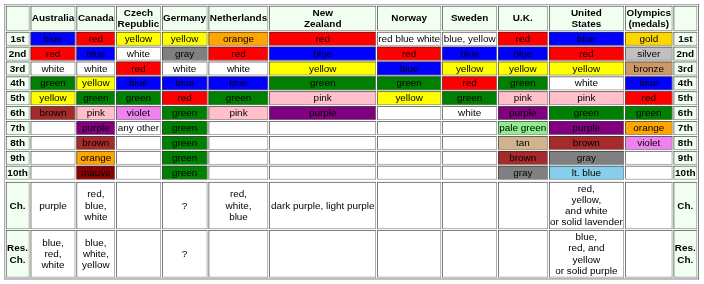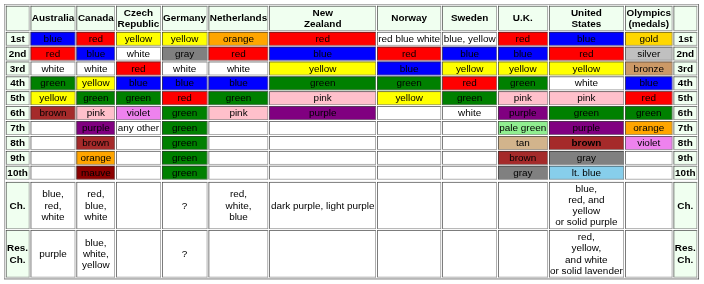row 9 | United States: normal -> bold
row 12 | Australia: purple -> blue, red, white
row 12 | United States: red, yellow, and white or solid lavender -> blue, red, and yellow or solid purple
row 13 | Australia: blue, red, white -> purple
row 13 | United States: blue, red, and yellow or solid purple -> red, yellow, and white or solid lavender
